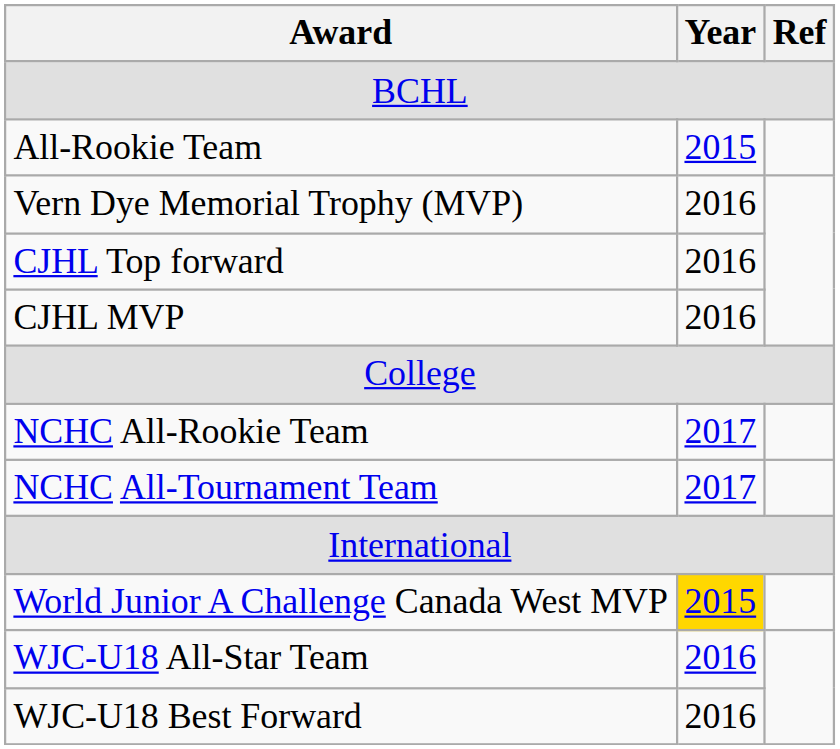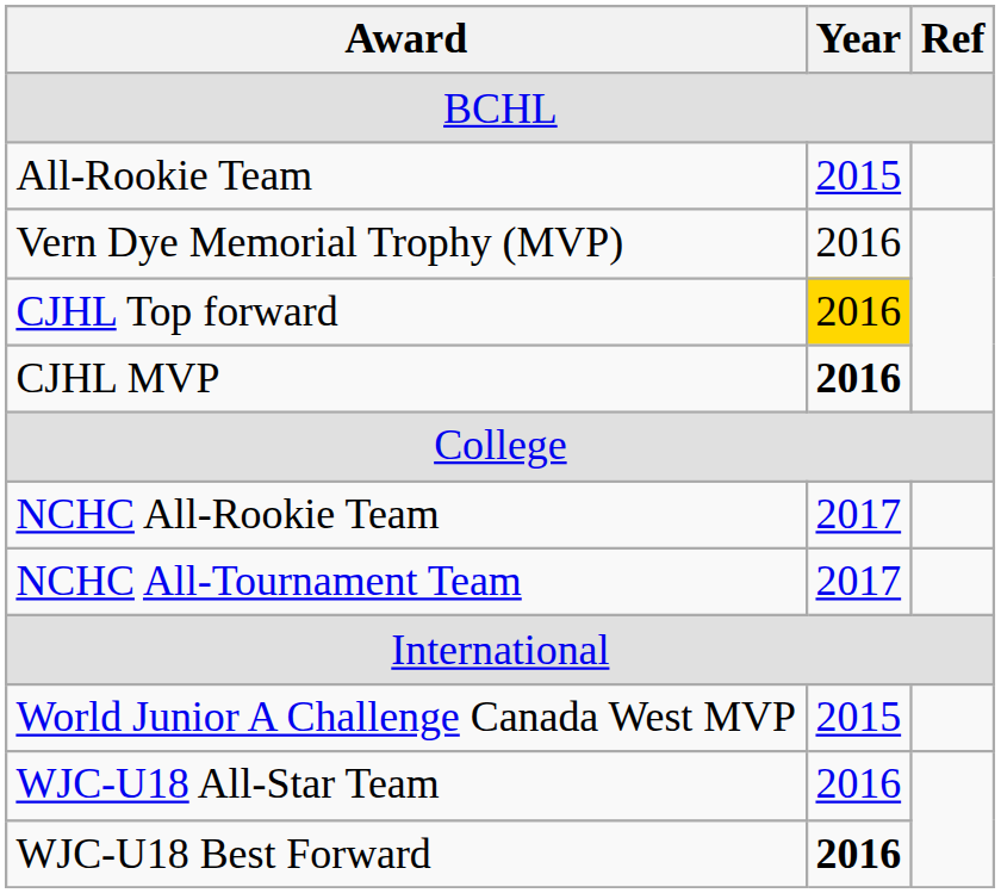CJHL Top forward | Year: no background -> gold background
CJHL MVP | Year: normal -> bold
World Junior A Challenge Canada West MVP | Year: gold background -> no background
WJC-U18 Best Forward | Year: normal -> bold
